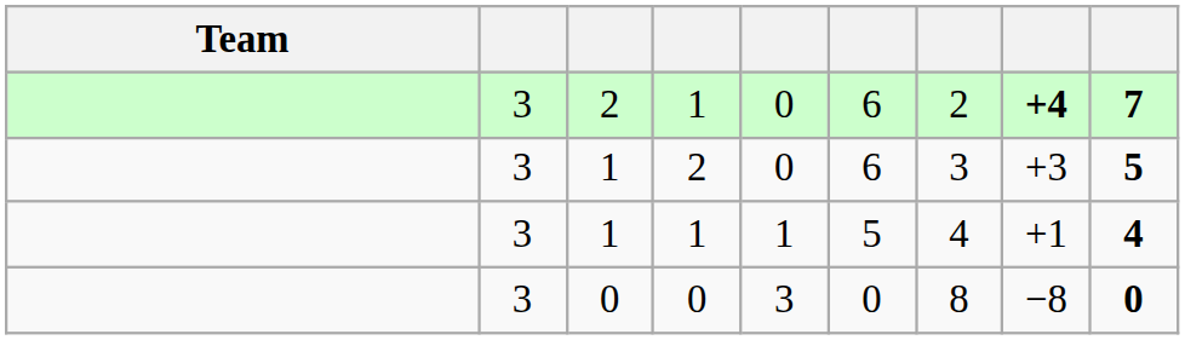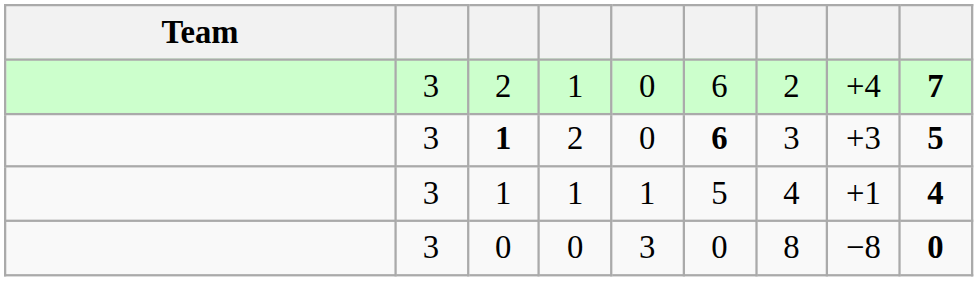row 2 | column 8: bold -> normal
row 3 | column 3: normal -> bold
row 3 | column 6: normal -> bold
